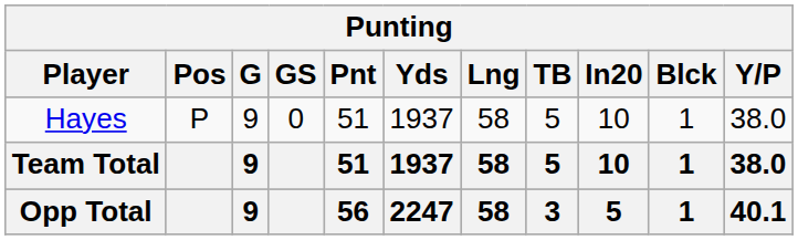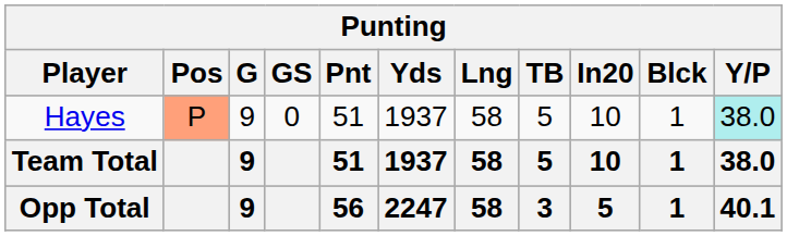Hayes | Pos: no background -> lightsalmon background
Hayes | Y/P: no background -> paleturquoise background
